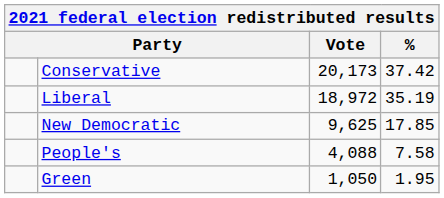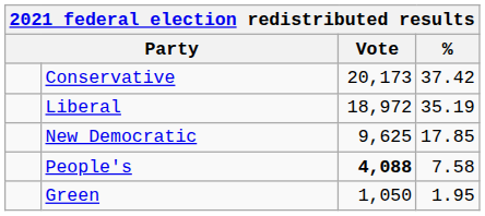People's | Vote: normal -> bold
